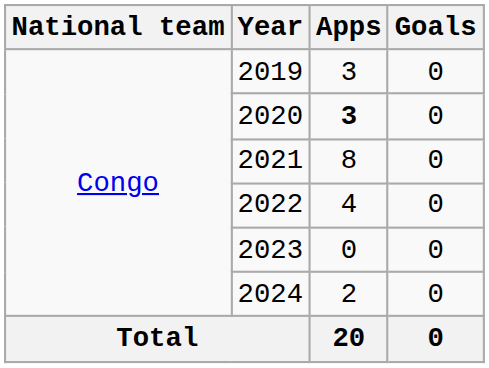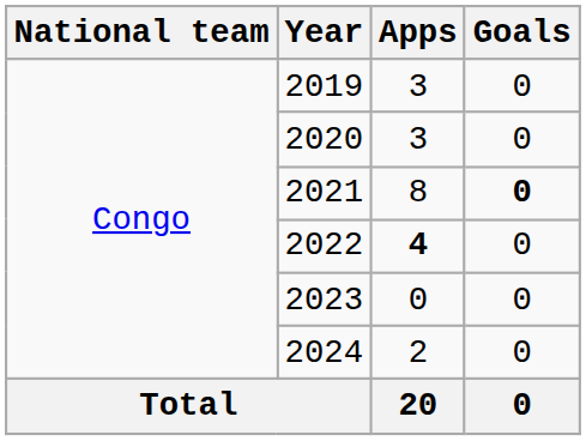2020 | Apps: bold -> normal
2021 | Goals: normal -> bold
2022 | Apps: normal -> bold
